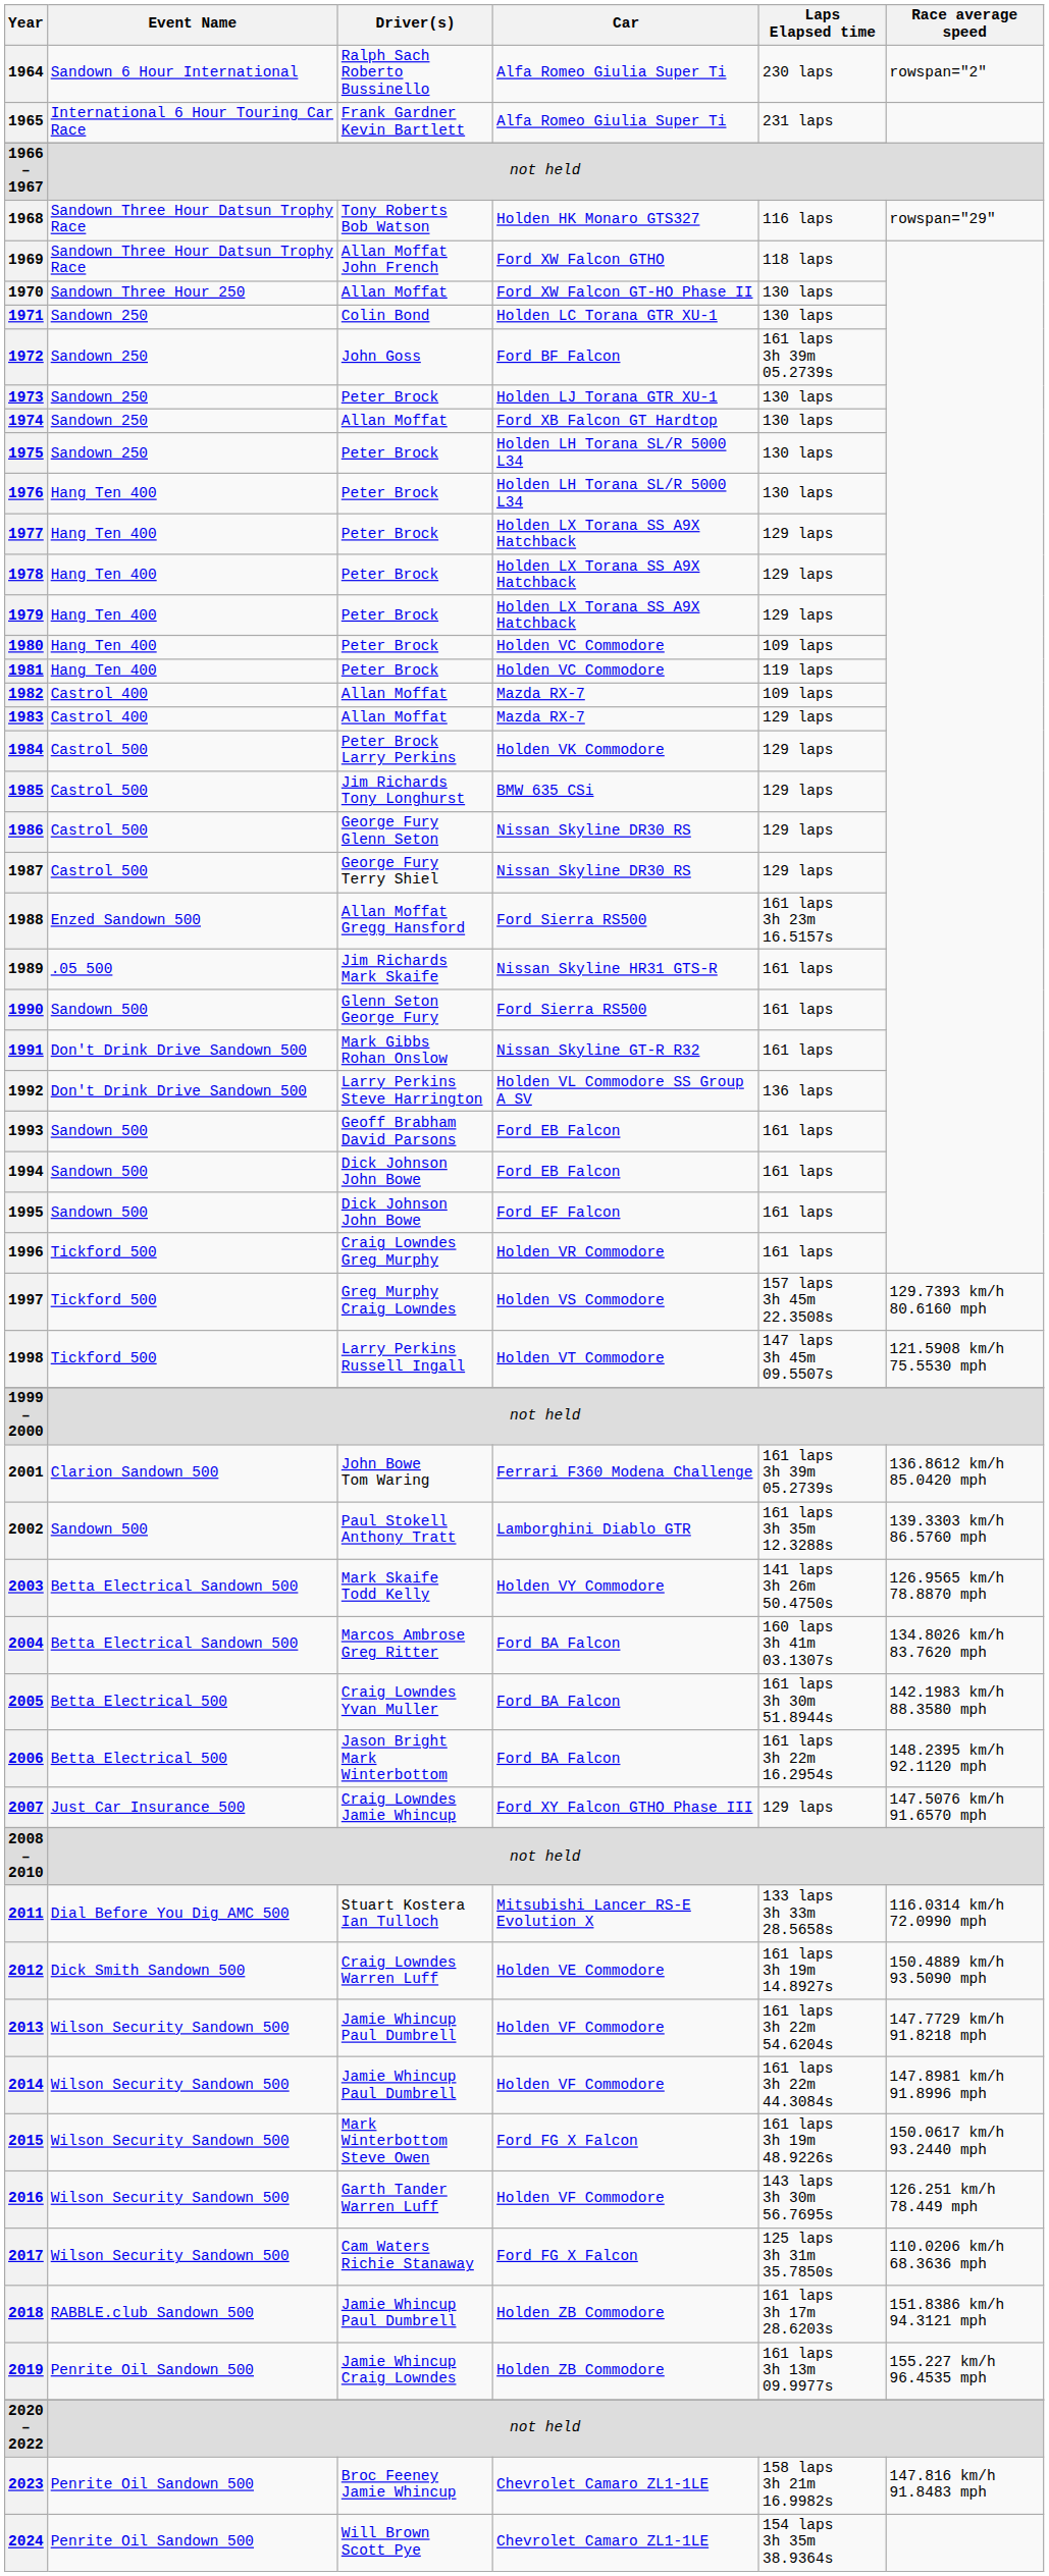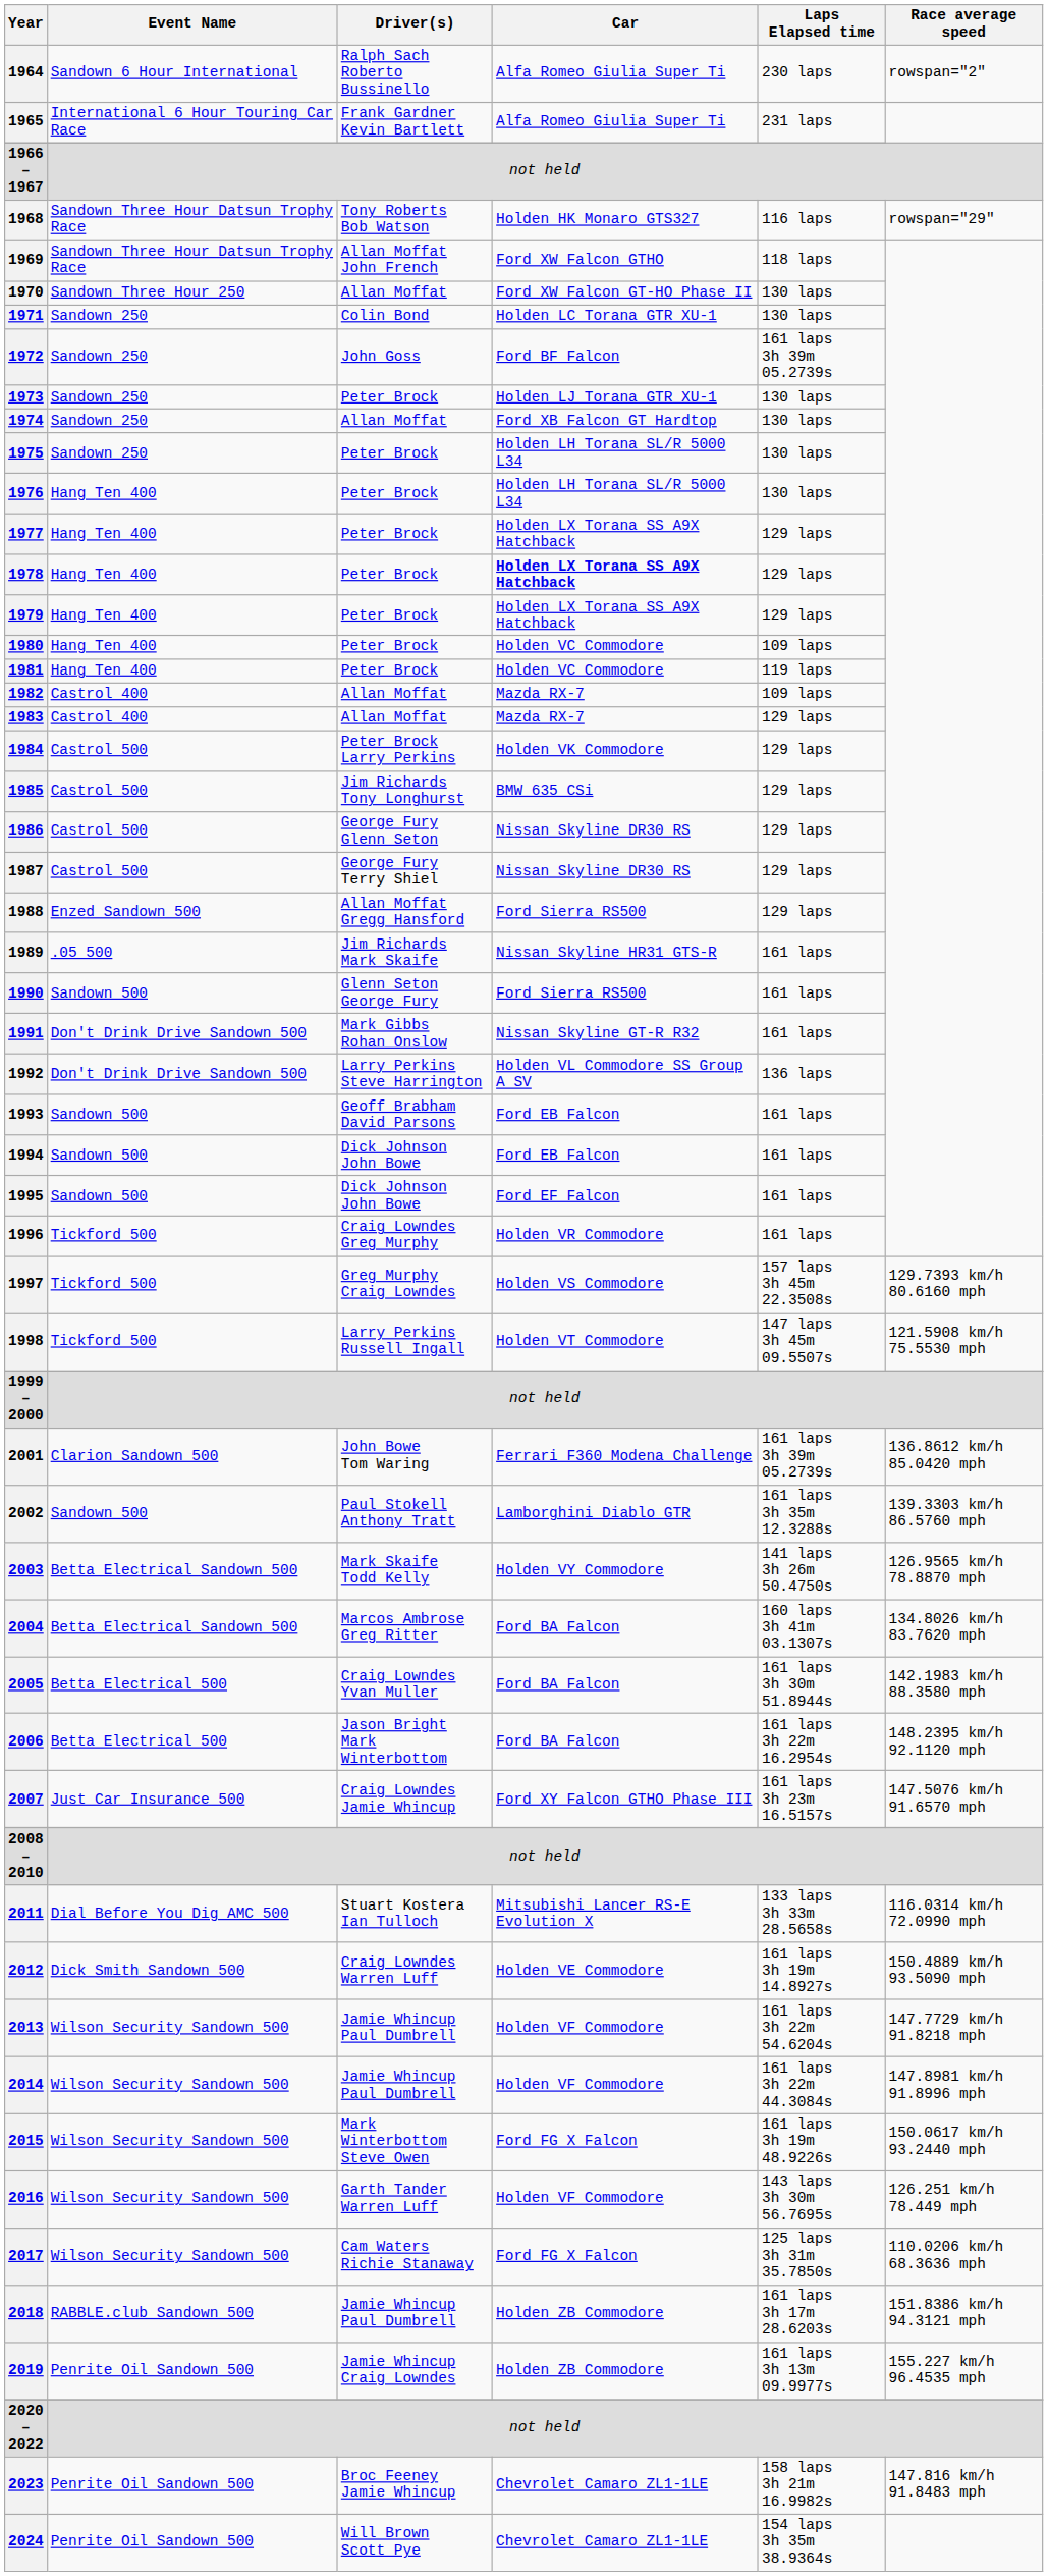1978 | Car: normal -> bold
1988 | Laps Elapsed time: 161 laps 3h 23m 16.5157s -> 129 laps
2007 | Laps Elapsed time: 129 laps -> 161 laps 3h 23m 16.5157s
